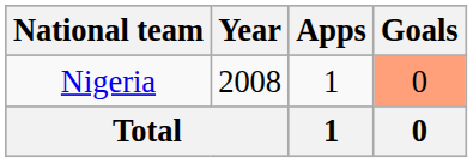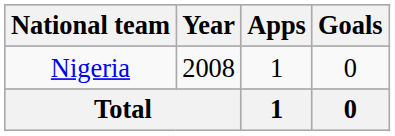Nigeria | Goals: lightsalmon background -> no background
